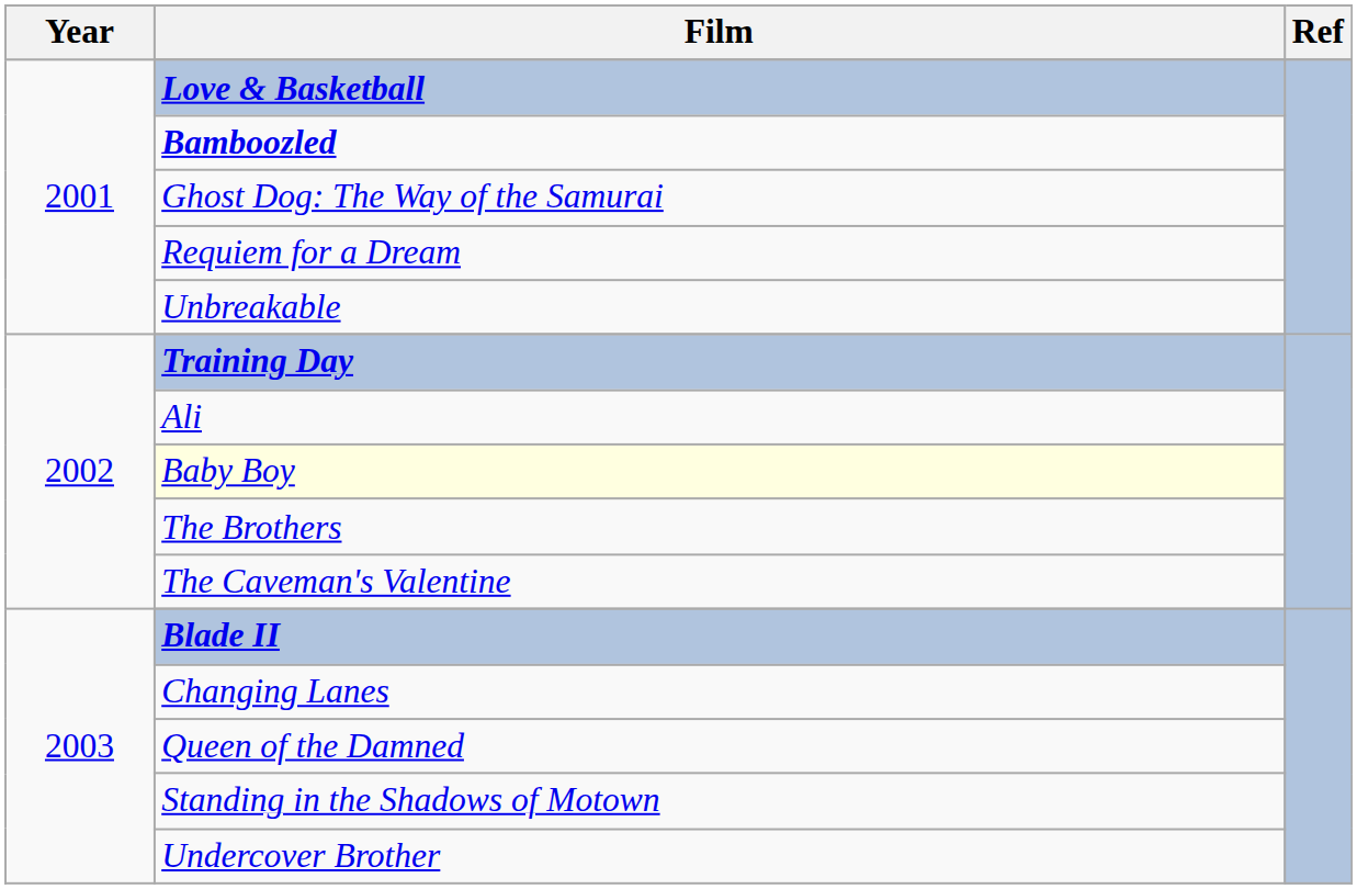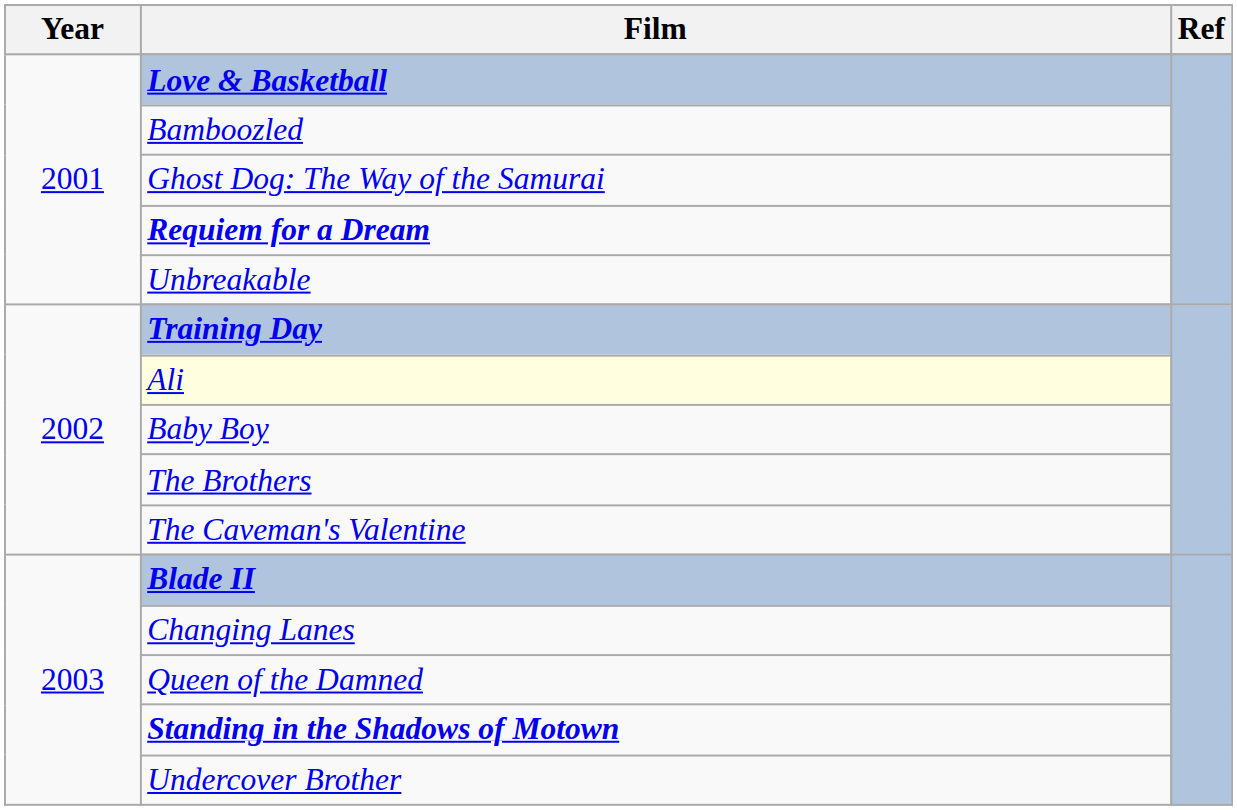Bamboozled | Film: bold -> normal
Requiem for a Dream | Film: normal -> bold
Ali | Film: no background -> lightyellow background
Baby Boy | Film: lightyellow background -> no background
Standing in the Shadows of Motown | Film: normal -> bold
